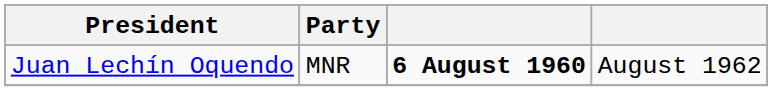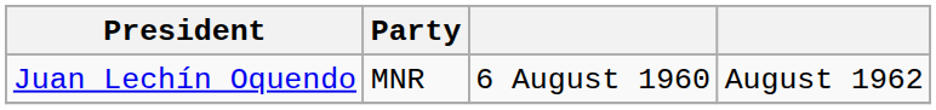Juan Lechín Oquendo | column 3: bold -> normal
